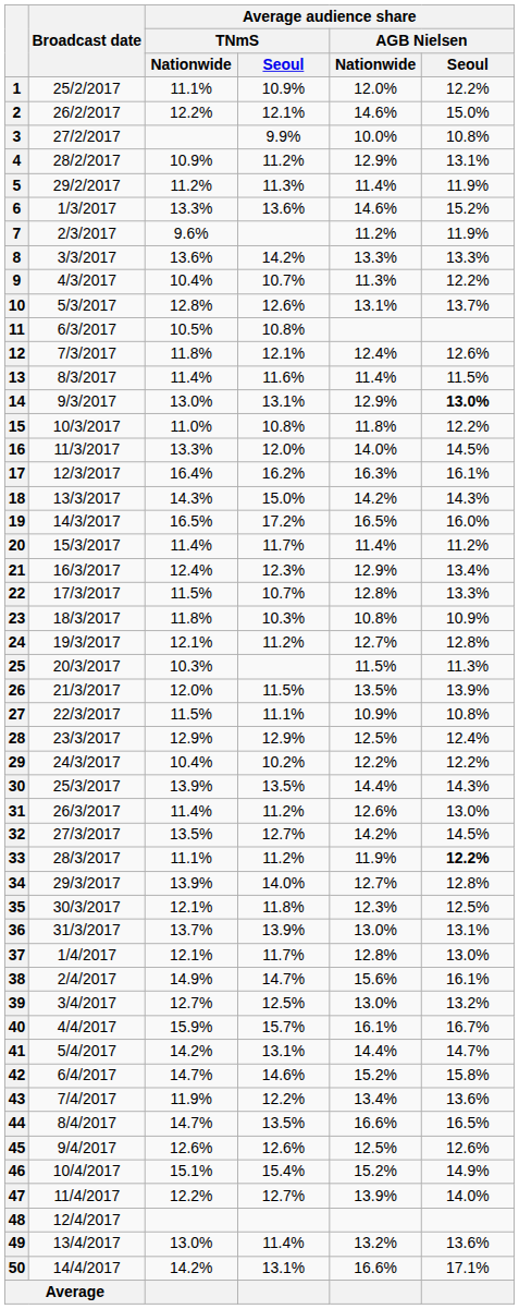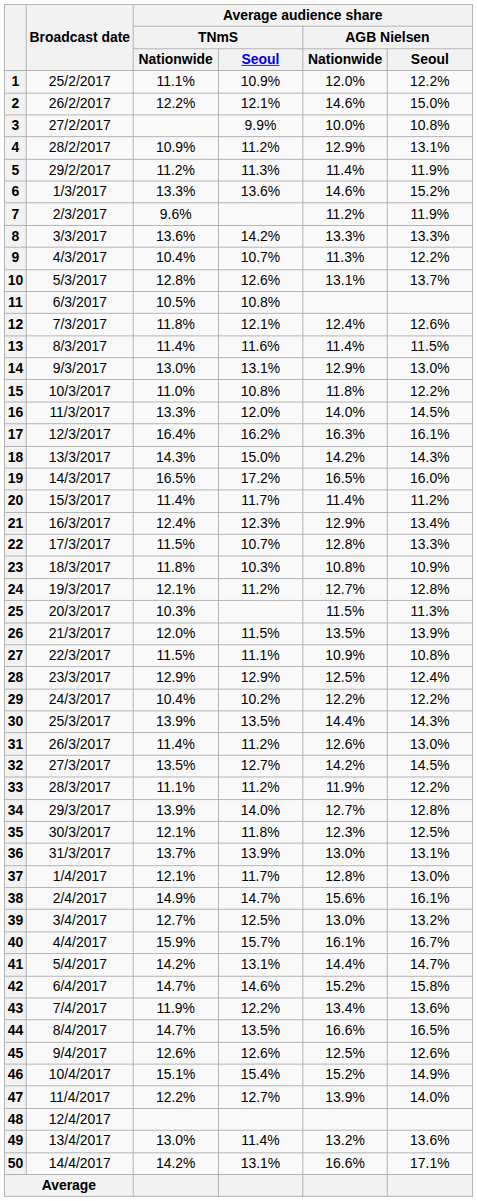14 | Average audience share / AGB Nielsen / Seoul: bold -> normal
33 | Average audience share / AGB Nielsen / Seoul: bold -> normal
